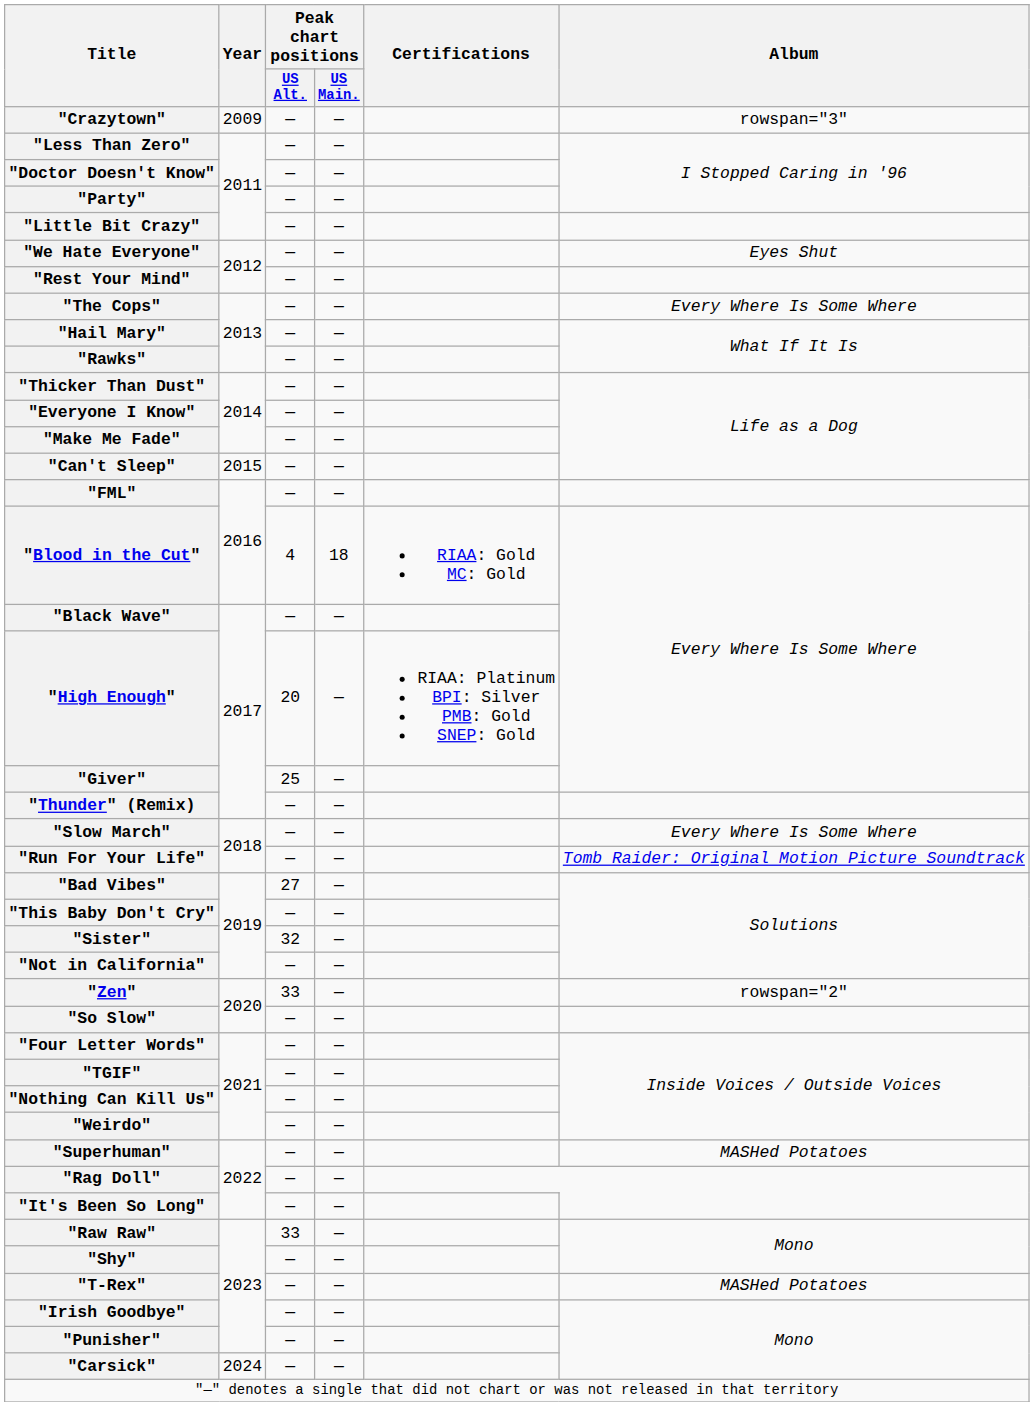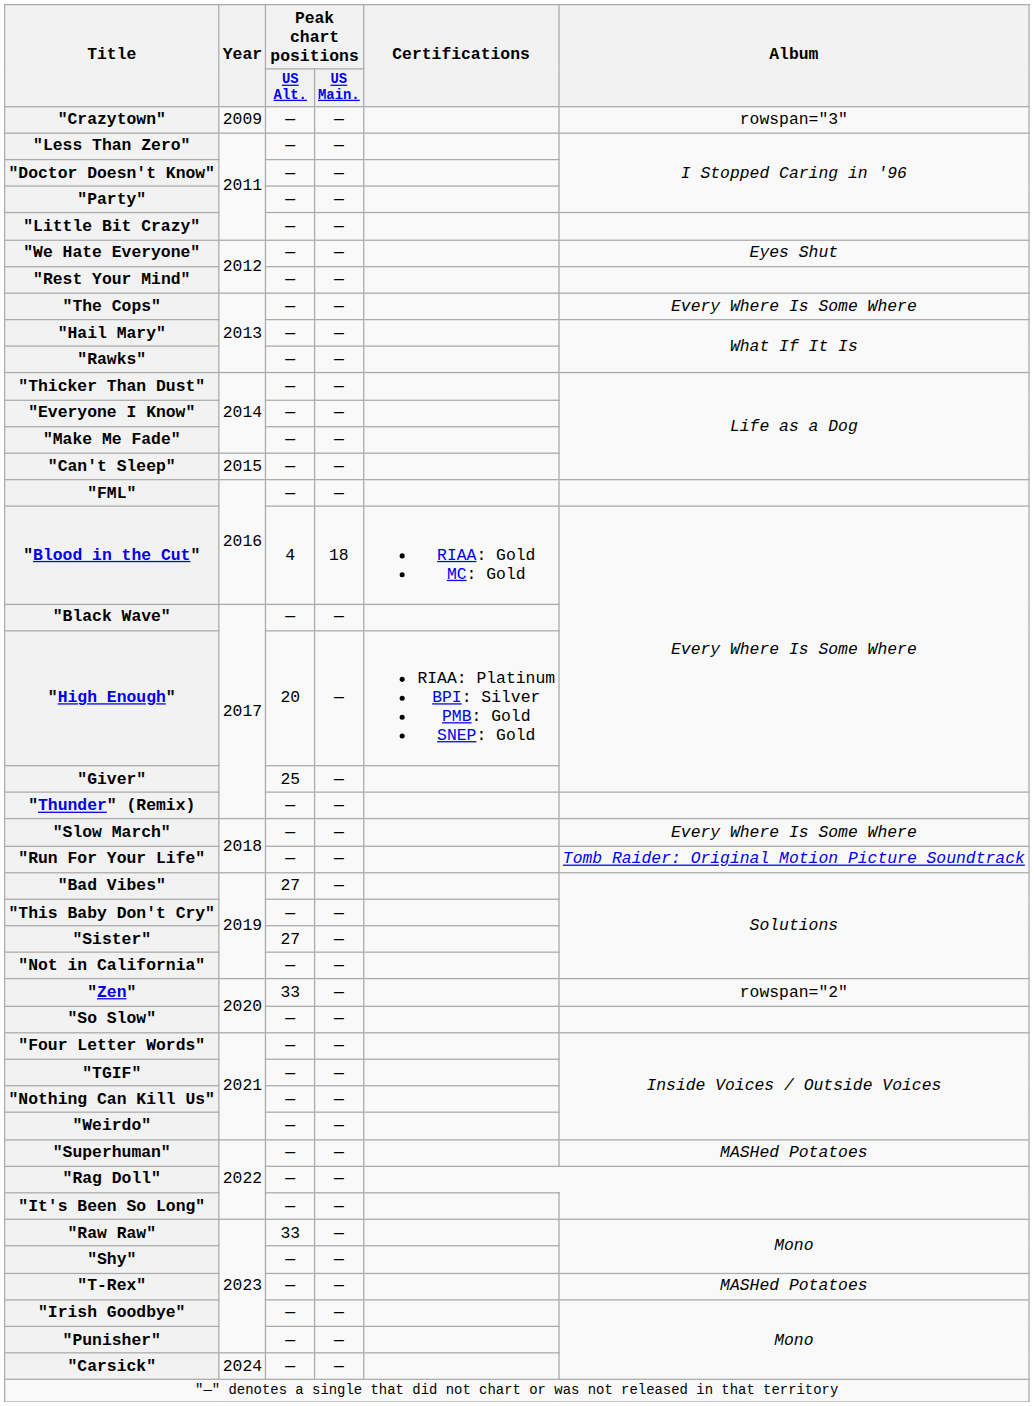"Sister" | Peak chart positions / US Alt.: 32 -> 27
